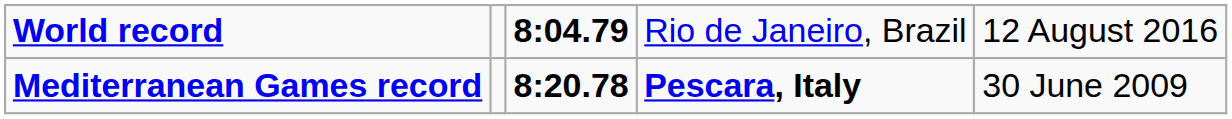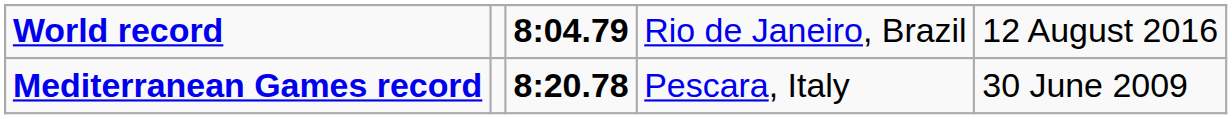Mediterranean Games record | column 4: bold -> normal
